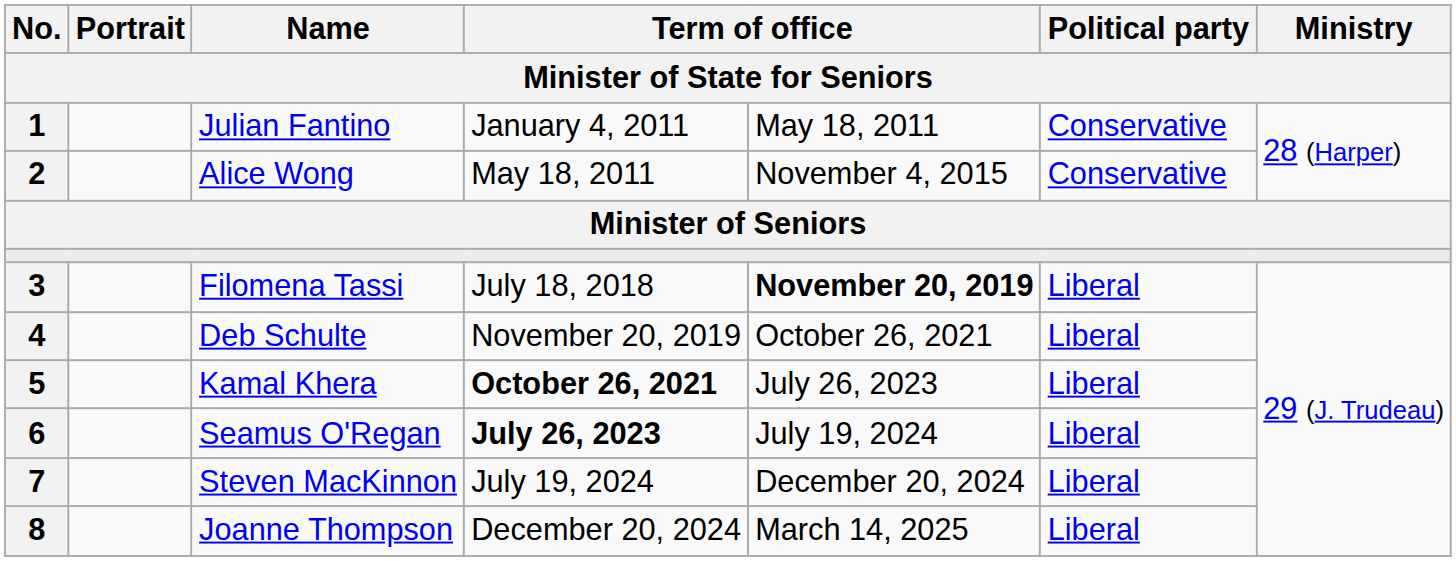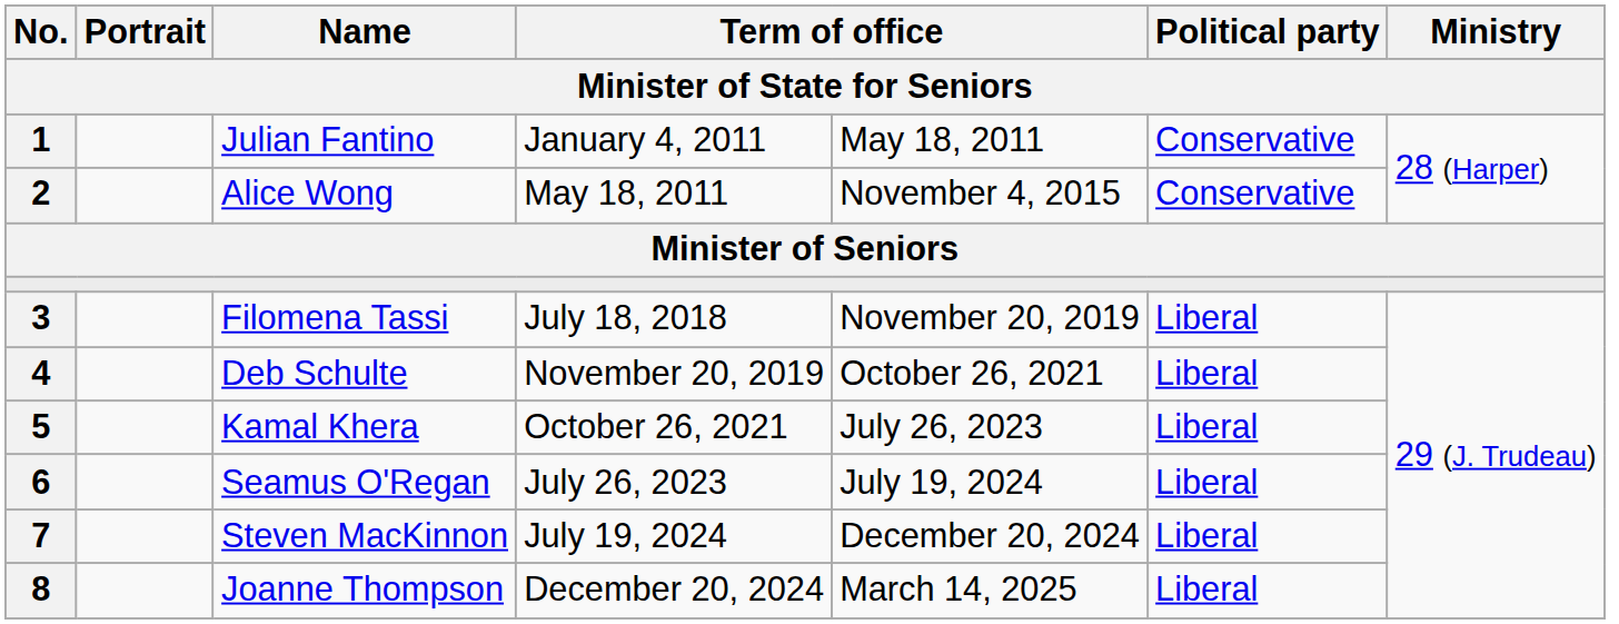Filomena Tassi | column 5: bold -> normal
Kamal Khera | column 4: bold -> normal
Seamus O'Regan | column 4: bold -> normal
